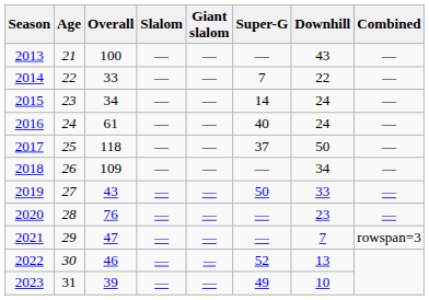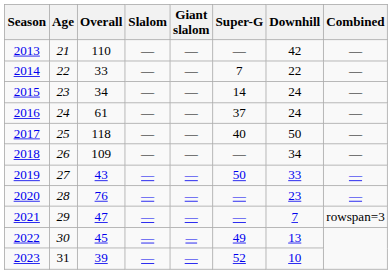2013 | Overall: 100 -> 110
2013 | Downhill: 43 -> 42
2016 | Super-G: 40 -> 37
2017 | Super-G: 37 -> 40
2022 | Overall: 46 -> 45
2022 | Super-G: 52 -> 49
2023 | Super-G: 49 -> 52
